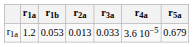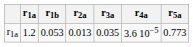row 2 | r3a: 0.033 -> 0.035
row 2 | r5a: 0.679 -> 0.773
